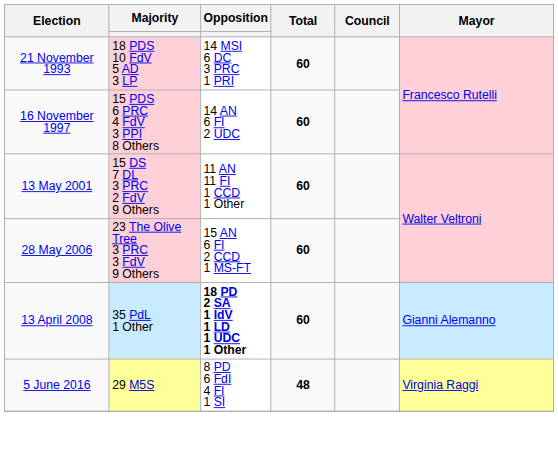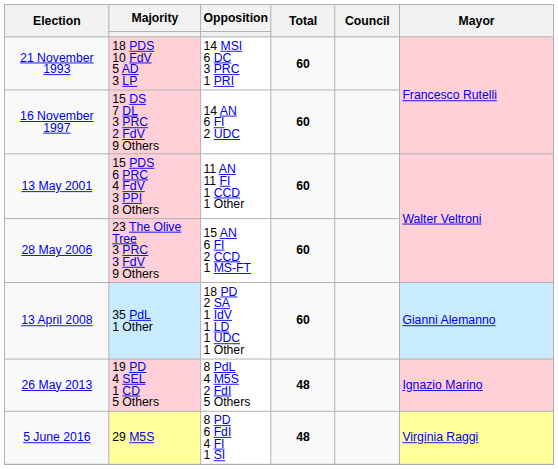16 November 1997 | Majority: 15 PDS 6 PRC 4 FdV 3 PPI 8 Others -> 15 DS 7 DL 3 PRC 2 FdV 9 Others
13 May 2001 | Majority: 15 DS 7 DL 3 PRC 2 FdV 9 Others -> 15 PDS 6 PRC 4 FdV 3 PPI 8 Others
13 April 2008 | Opposition: bold -> normal
+ row: 26 May 2013 | 19 PD 4 SEL 1 CD 5 Others | 8 PdL 4 M5S 2 FdI 5 Others | 48 | Ignazio Marino
